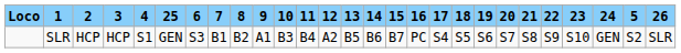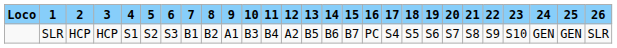columns swapped: 5 <-> 25
